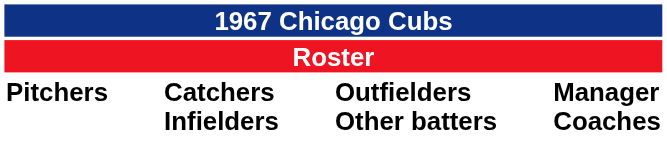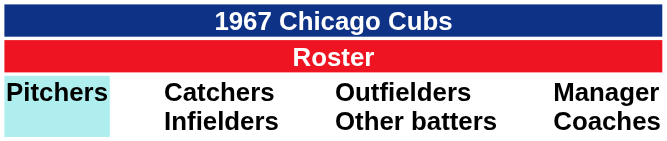Pitchers | column 1: no background -> paleturquoise background
